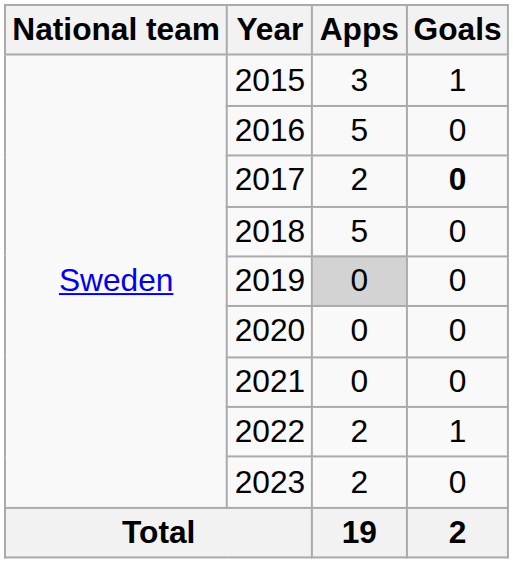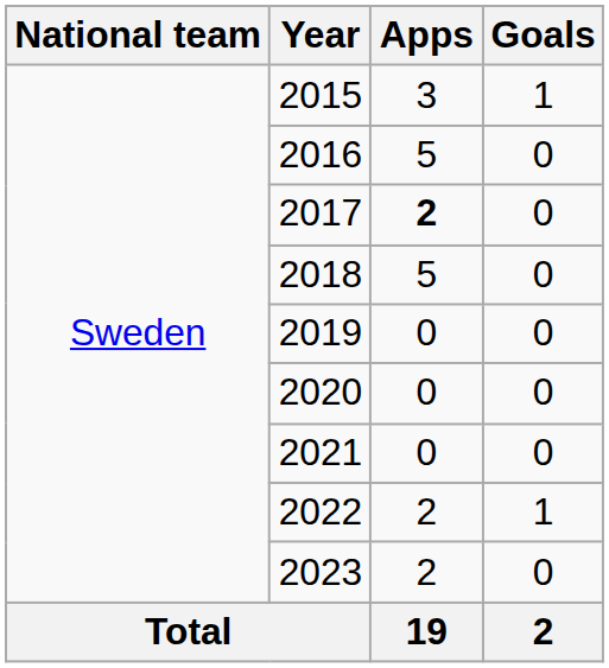2017 | Apps: normal -> bold
2017 | Goals: bold -> normal
2019 | Apps: lightgrey background -> no background
